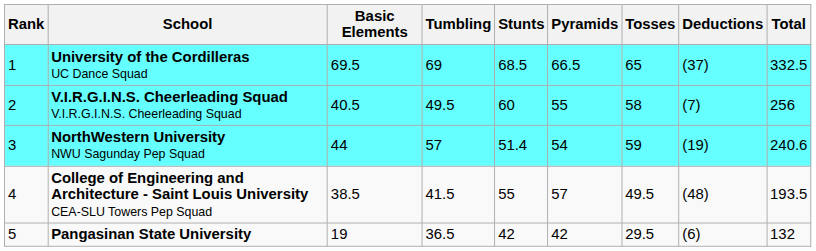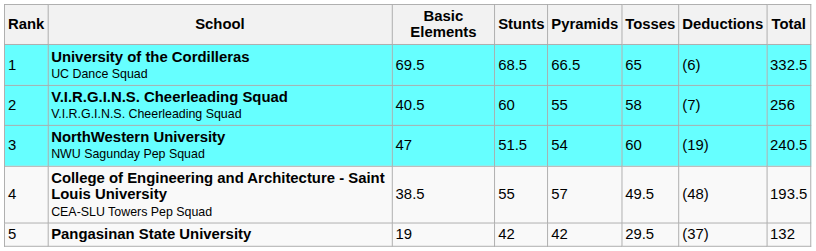- column: Tumbling | 69 | 49.5 | 57 | 41.5 | 36.5
University of the Cordilleras UC Dance Squad | Deductions: (37) -> (6)
NorthWestern University NWU Sagunday Pep Squad | Basic Elements: 44 -> 47
NorthWestern University NWU Sagunday Pep Squad | Stunts: 51.4 -> 51.5
NorthWestern University NWU Sagunday Pep Squad | Tosses: 59 -> 60
NorthWestern University NWU Sagunday Pep Squad | Total: 240.6 -> 240.5
Pangasinan State University | Deductions: (6) -> (37)
